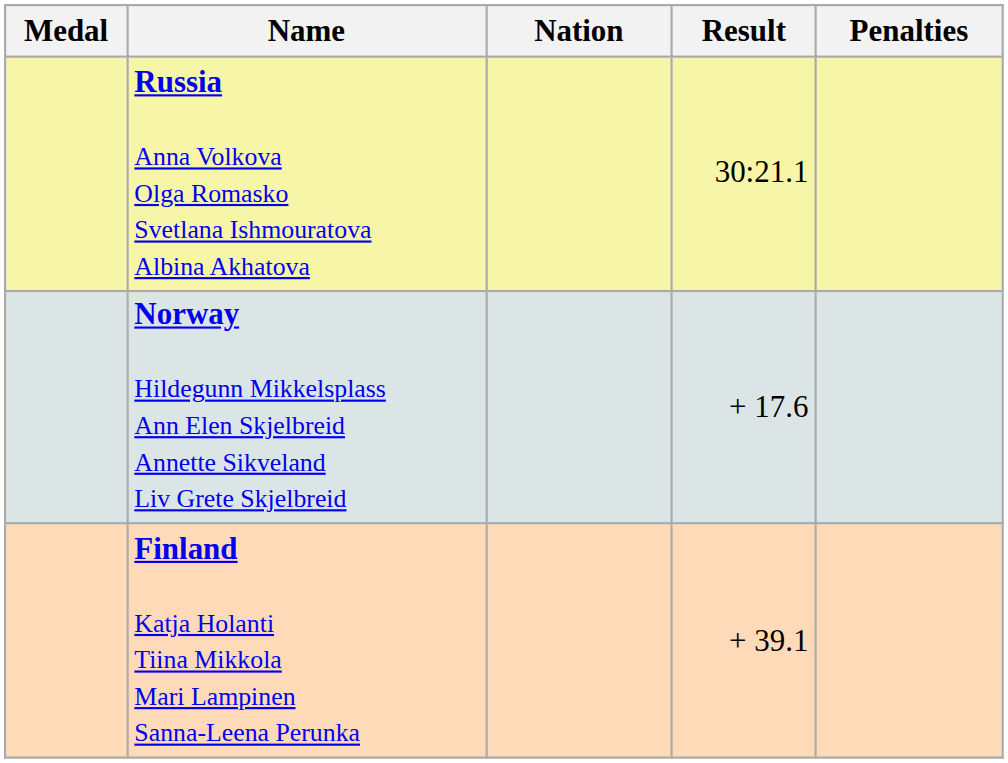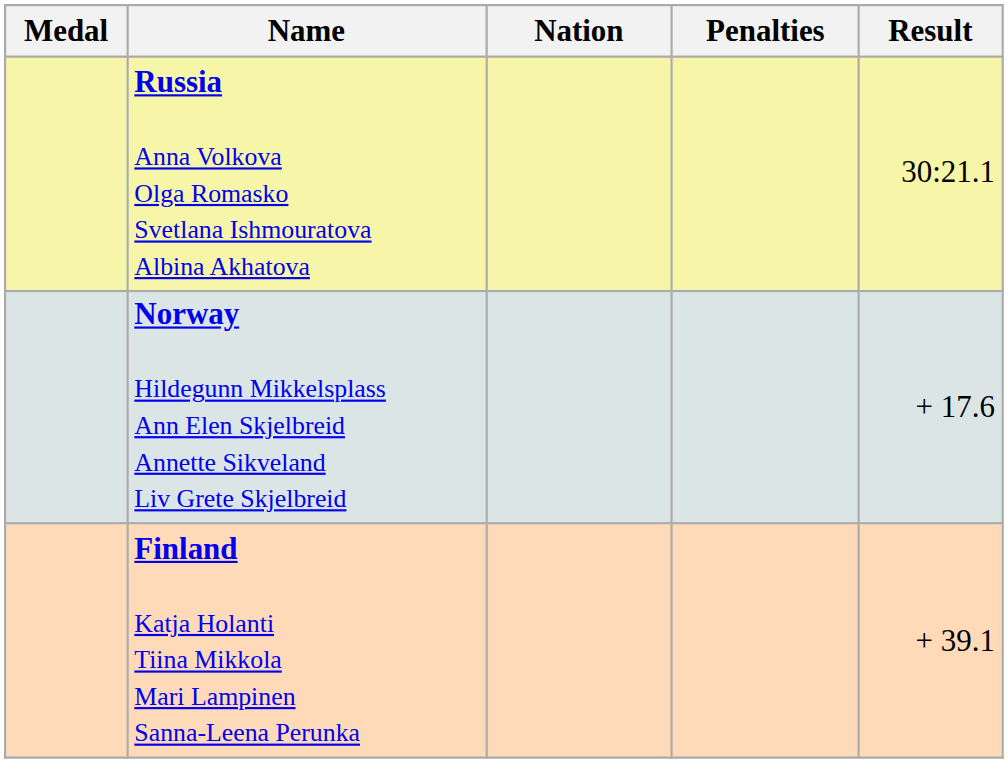columns swapped: Penalties <-> Result
